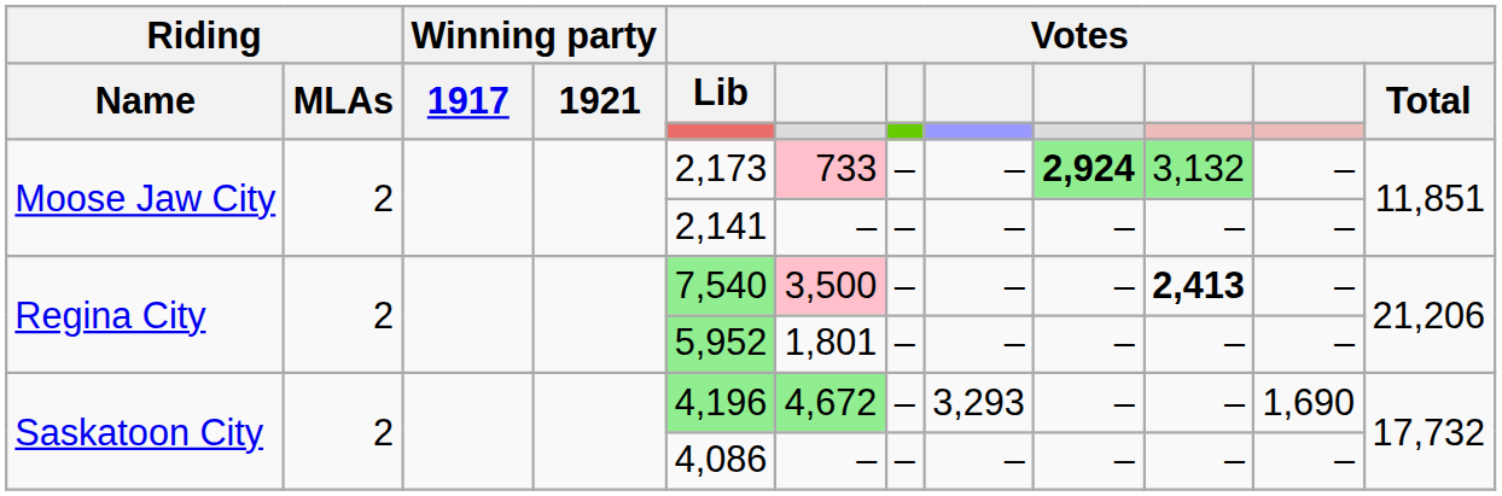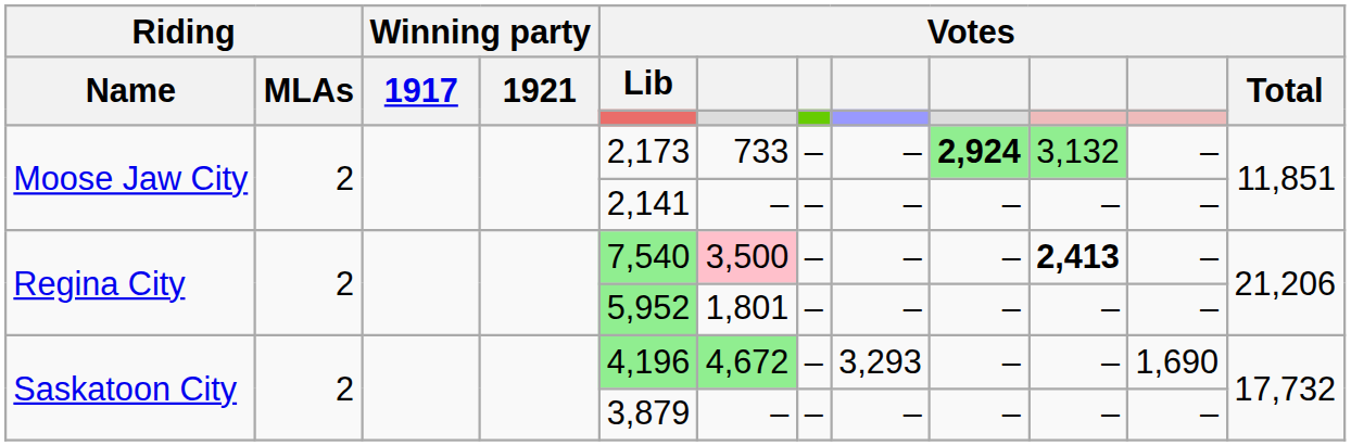row 4 | column 6: pink background -> no background
row 9 | Votes / Lib: 4,086 -> 3,879
